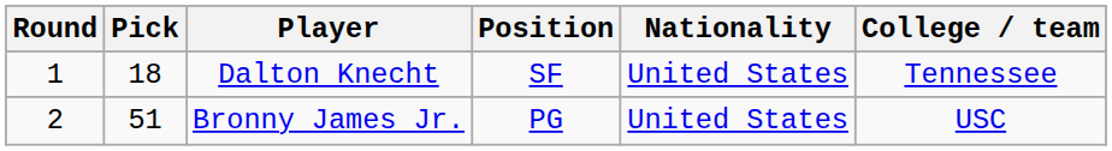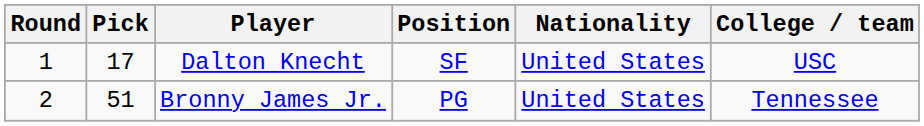Dalton Knecht | Pick: 18 -> 17
Dalton Knecht | College / team: Tennessee -> USC
Bronny James Jr. | College / team: USC -> Tennessee
